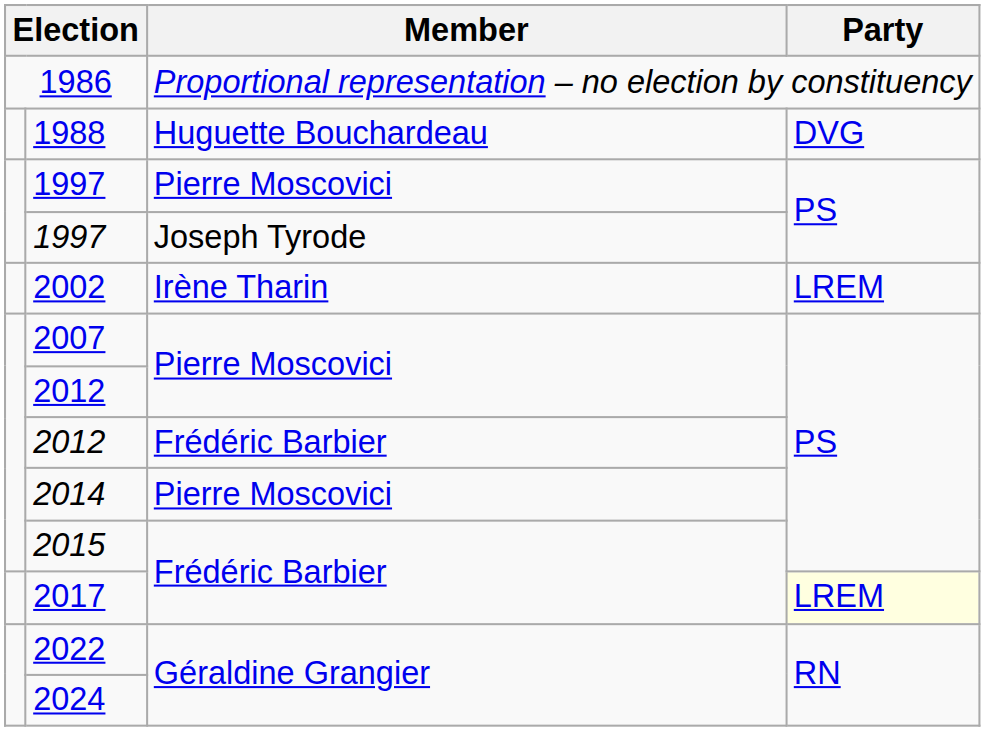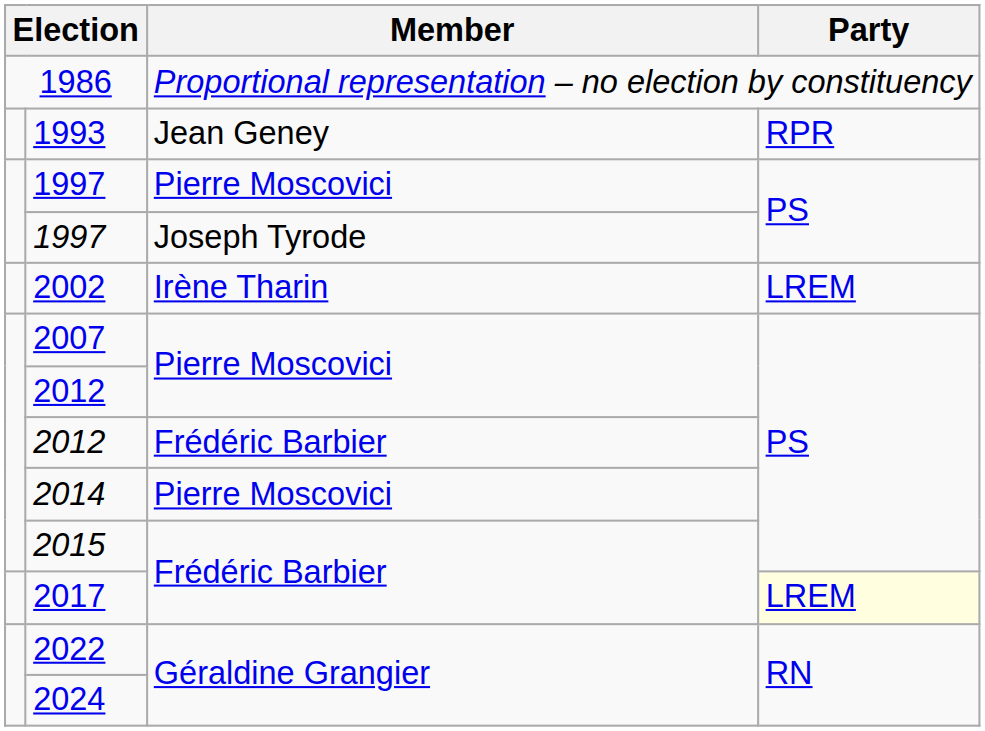- row: 1988 | Huguette Bouchardeau | DVG
+ row: 1993 | Jean Geney | RPR
